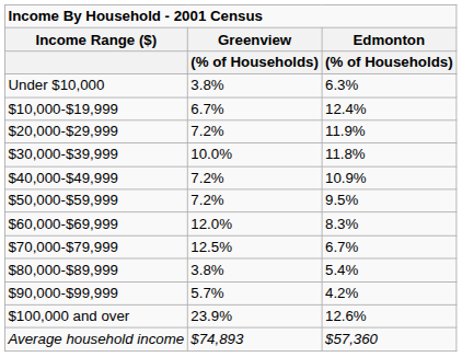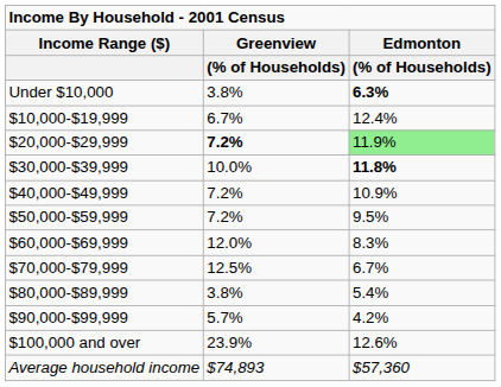Under $10,000 | Edmonton / (% of Households): normal -> bold
$20,000-$29,999 | Greenview / (% of Households): normal -> bold
$20,000-$29,999 | Edmonton / (% of Households): no background -> lightgreen background
$30,000-$39,999 | Edmonton / (% of Households): normal -> bold
